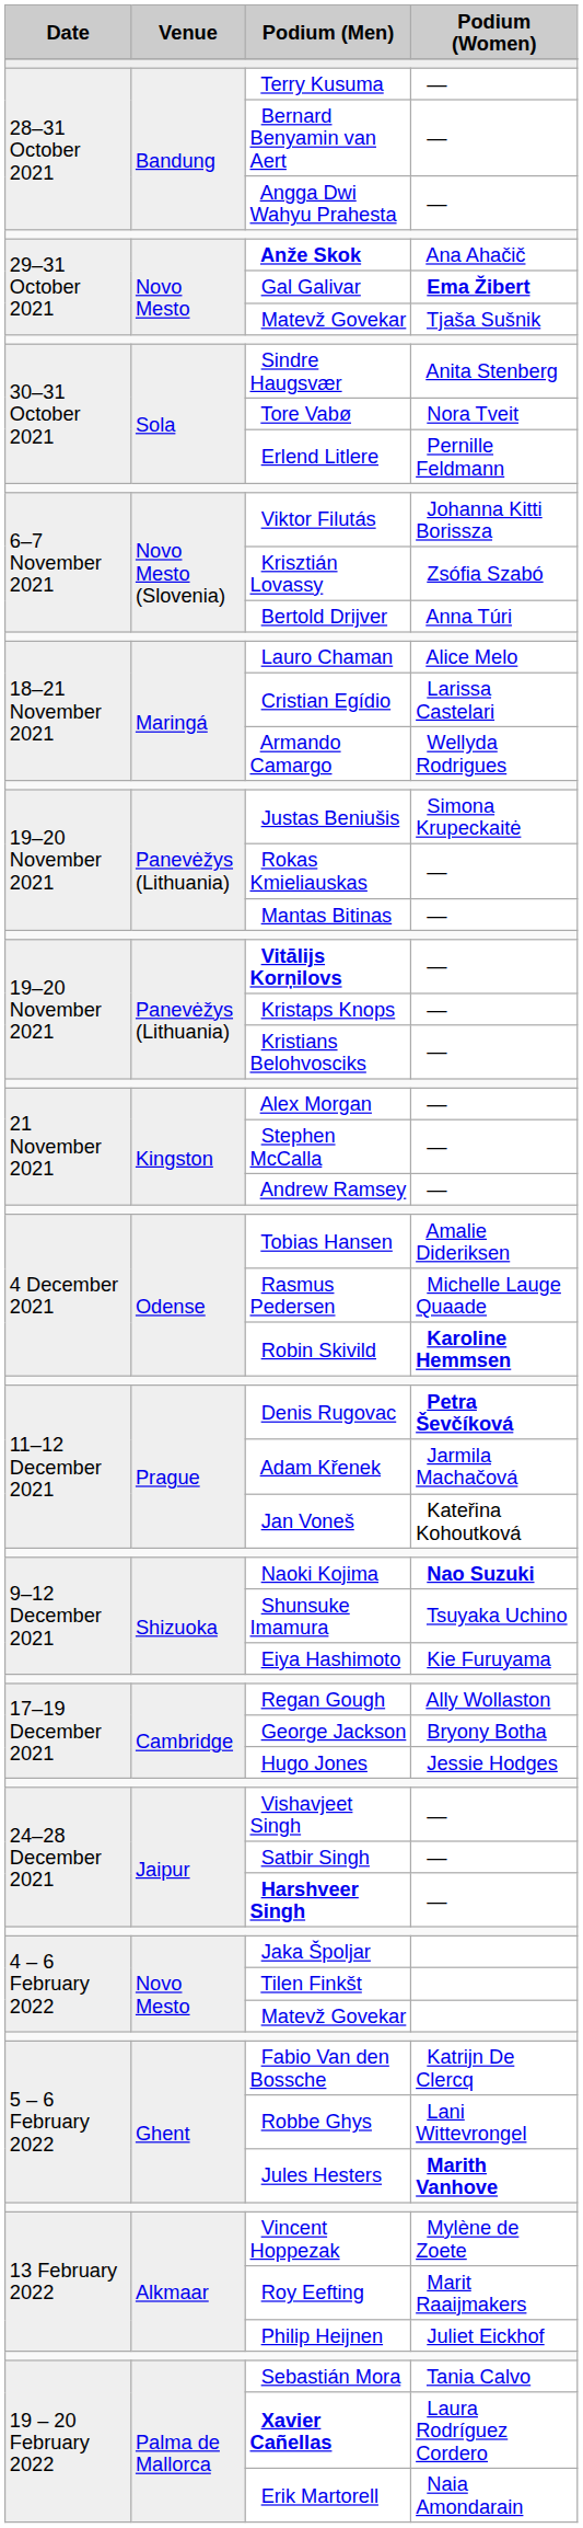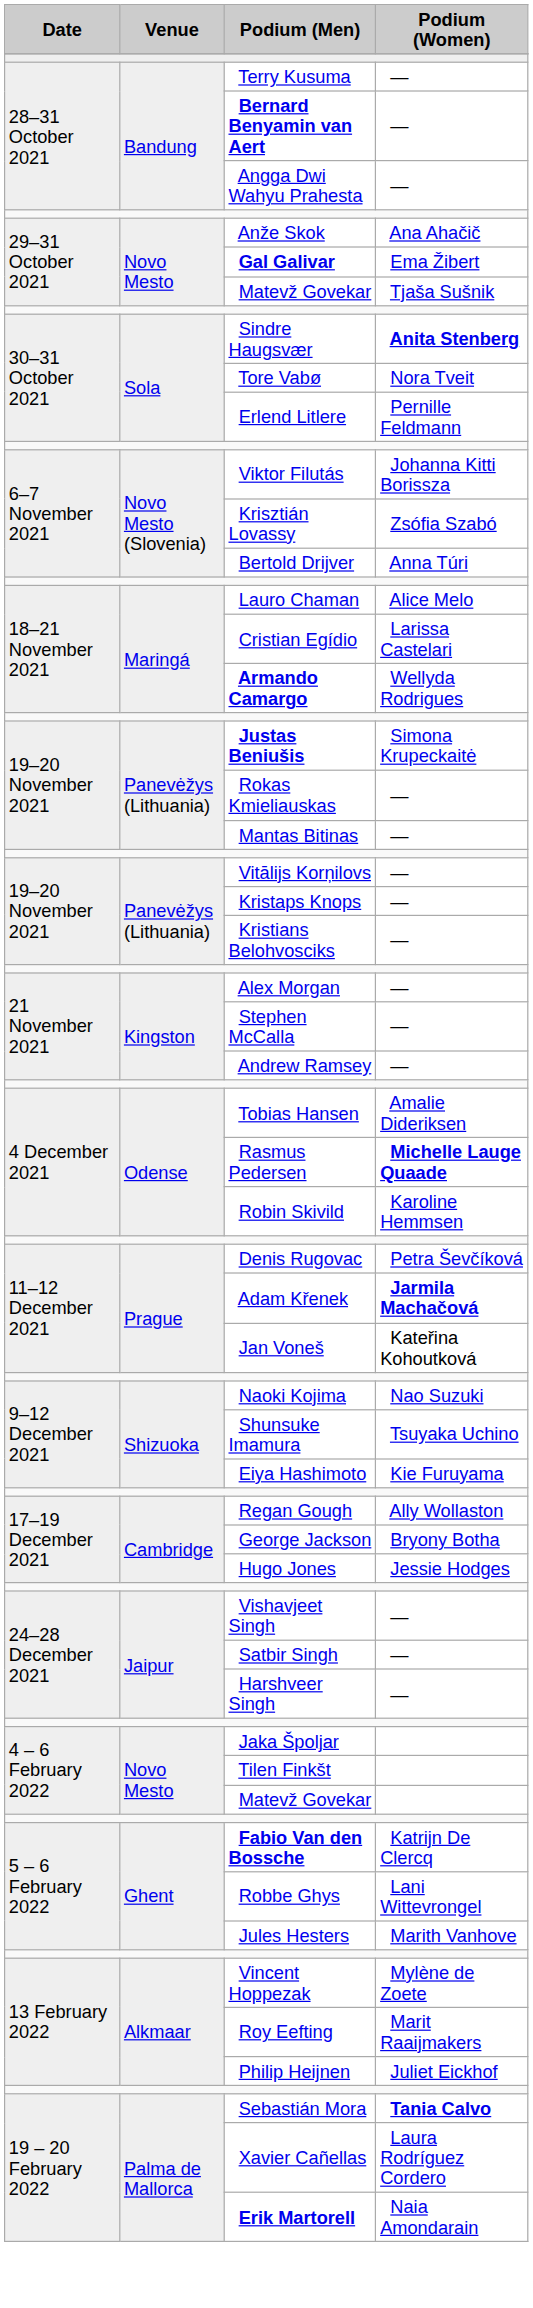Bernard Benyamin van Aert | Podium (Men): normal -> bold
Anže Skok | Podium (Men): bold -> normal
Gal Galivar | Podium (Men): normal -> bold
Gal Galivar | Podium (Women): bold -> normal
Sindre Haugsvær | Podium (Women): normal -> bold
Armando Camargo | Podium (Men): normal -> bold
Justas Beniušis | Podium (Men): normal -> bold
Vitālijs Korņilovs | Podium (Men): bold -> normal
Rasmus Pedersen | Podium (Women): normal -> bold
Robin Skivild | Podium (Women): bold -> normal
Denis Rugovac | Podium (Women): bold -> normal
Adam Křenek | Podium (Women): normal -> bold
Naoki Kojima | Podium (Women): bold -> normal
Harshveer Singh | Podium (Men): bold -> normal
Fabio Van den Bossche | Podium (Men): normal -> bold
Jules Hesters | Podium (Women): bold -> normal
Sebastián Mora | Podium (Women): normal -> bold
Xavier Cañellas | Podium (Men): bold -> normal
Erik Martorell | Podium (Men): normal -> bold
